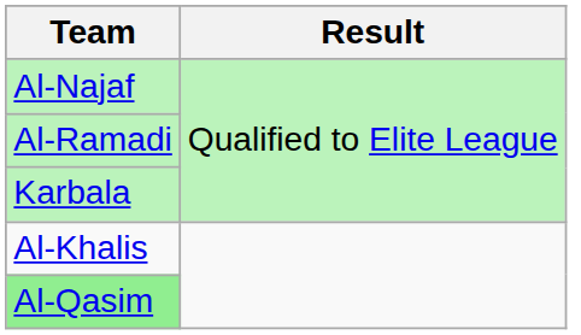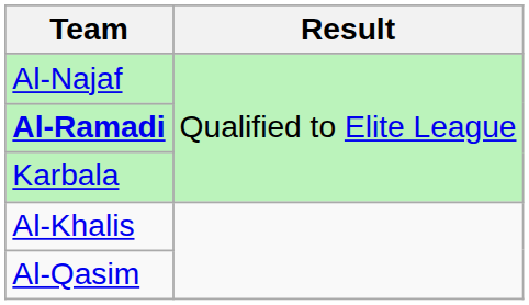Al-Ramadi | Team: normal -> bold
Al-Qasim | Team: lightgreen background -> no background
